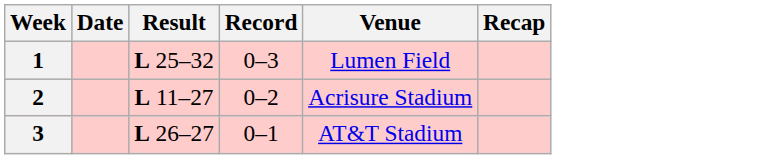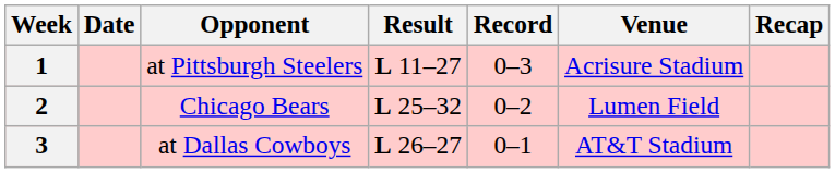+ column: Opponent | at Pittsburgh Steelers | Chicago Bears | at Dallas Cowboys
1 | Result: L 25–32 -> L 11–27
1 | Venue: Lumen Field -> Acrisure Stadium
2 | Result: L 11–27 -> L 25–32
2 | Venue: Acrisure Stadium -> Lumen Field
